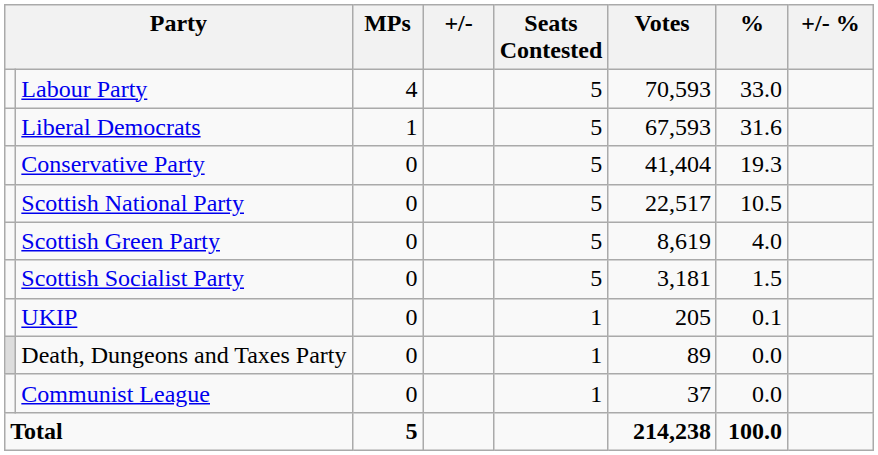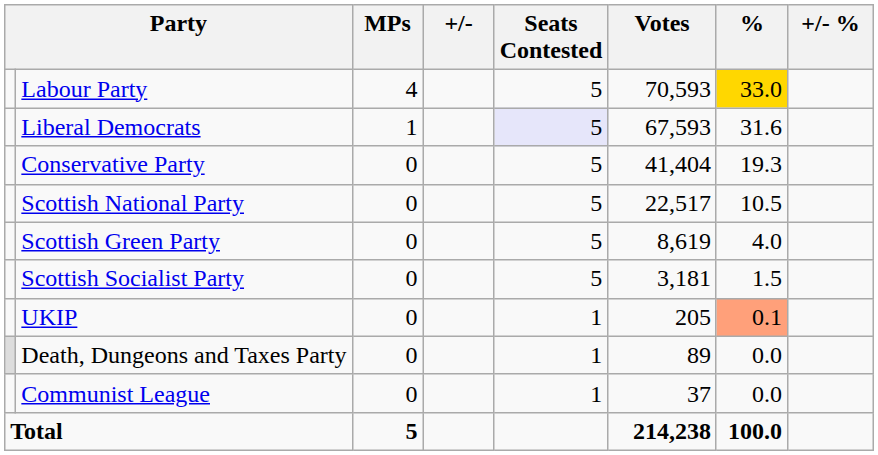Labour Party | %: no background -> gold background
Liberal Democrats | Seats Contested: no background -> lavender background
UKIP | %: no background -> lightsalmon background
